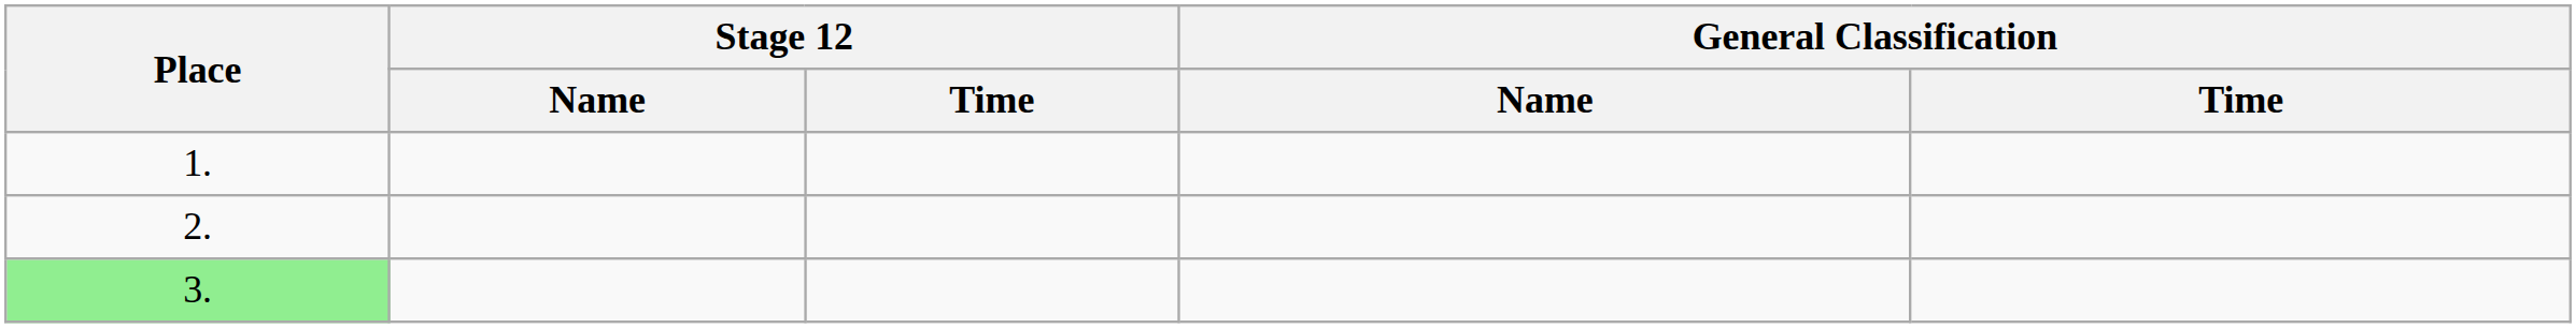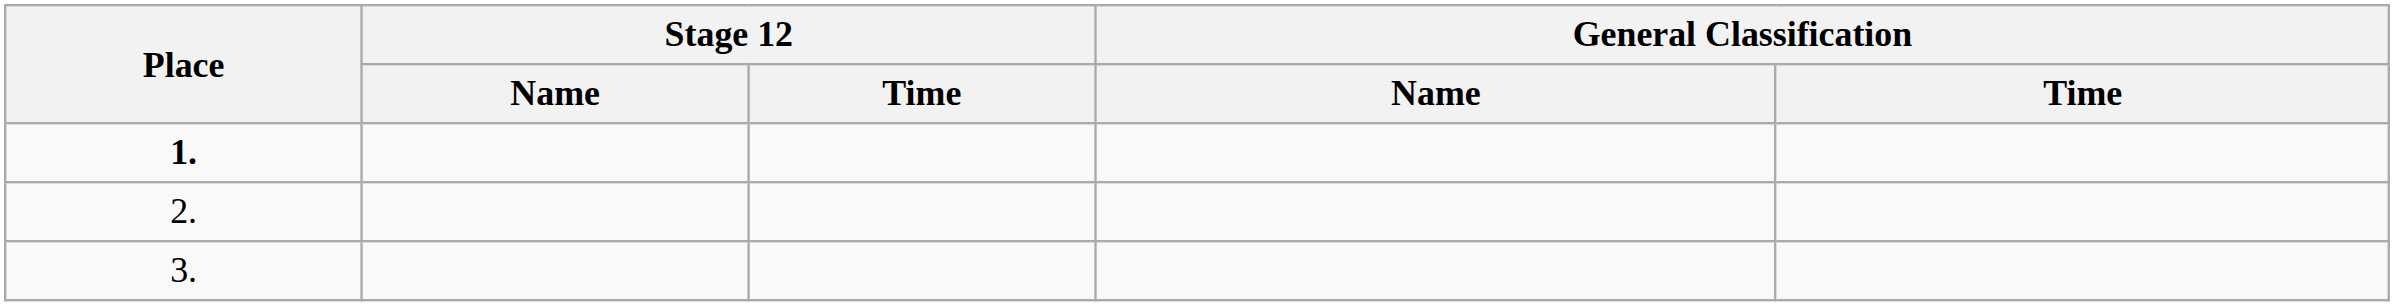1. | Place: normal -> bold
3. | Place: lightgreen background -> no background
